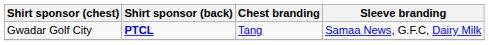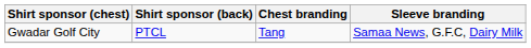Gwadar Golf City | Shirt sponsor (back): bold -> normal
